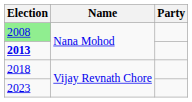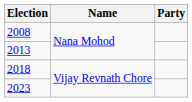2008 | Election: lightgreen background -> no background
2013 | Election: bold -> normal
